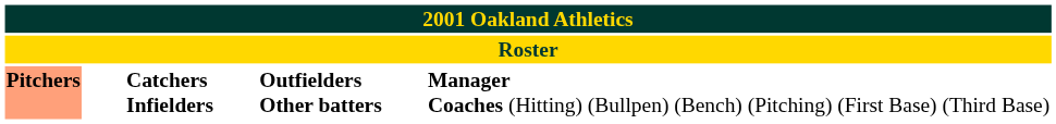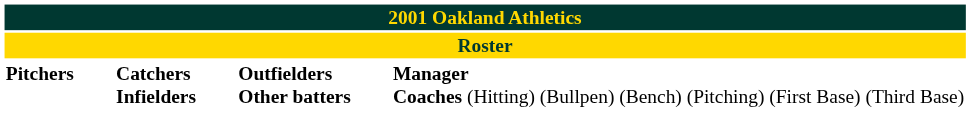Pitchers | column 1: lightsalmon background -> no background
